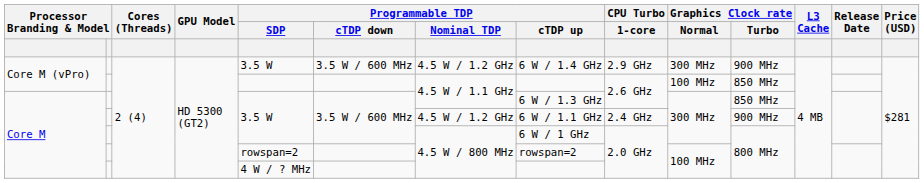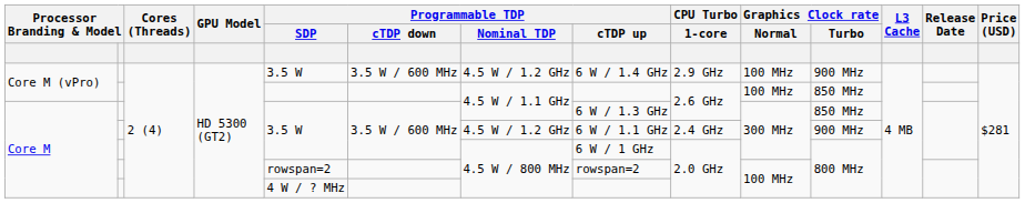row 4 | Graphics Clock rate / Normal: 300 MHz -> 100 MHz
